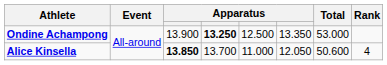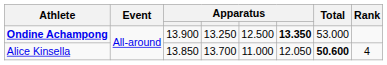row 3 | column 4: bold -> normal
row 3 | column 6: normal -> bold
row 4 | Athlete: bold -> normal
row 4 | column 3: bold -> normal
row 4 | Total: normal -> bold
